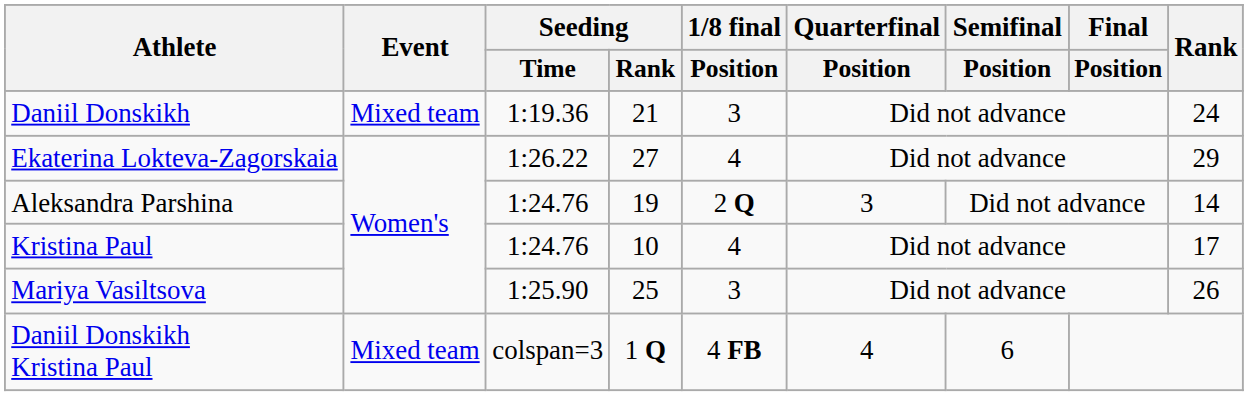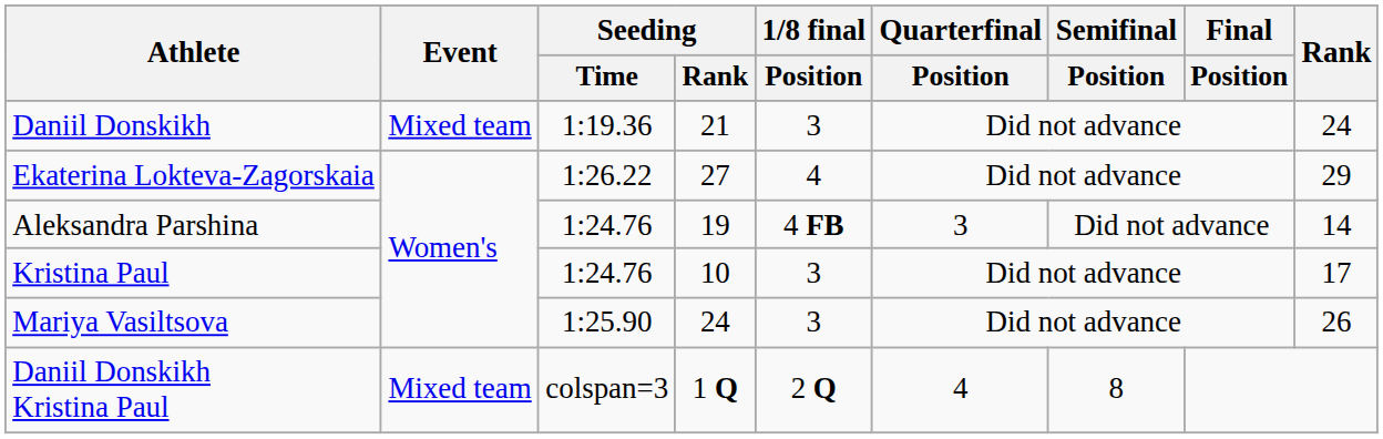Aleksandra Parshina | 1/8 final / Position: 2 Q -> 4 FB
Kristina Paul | 1/8 final / Position: 4 -> 3
Mariya Vasiltsova | Seeding / Rank: 25 -> 24
Daniil Donskikh Kristina Paul | 1/8 final / Position: 4 FB -> 2 Q
Daniil Donskikh Kristina Paul | Semifinal / Position: 6 -> 8
